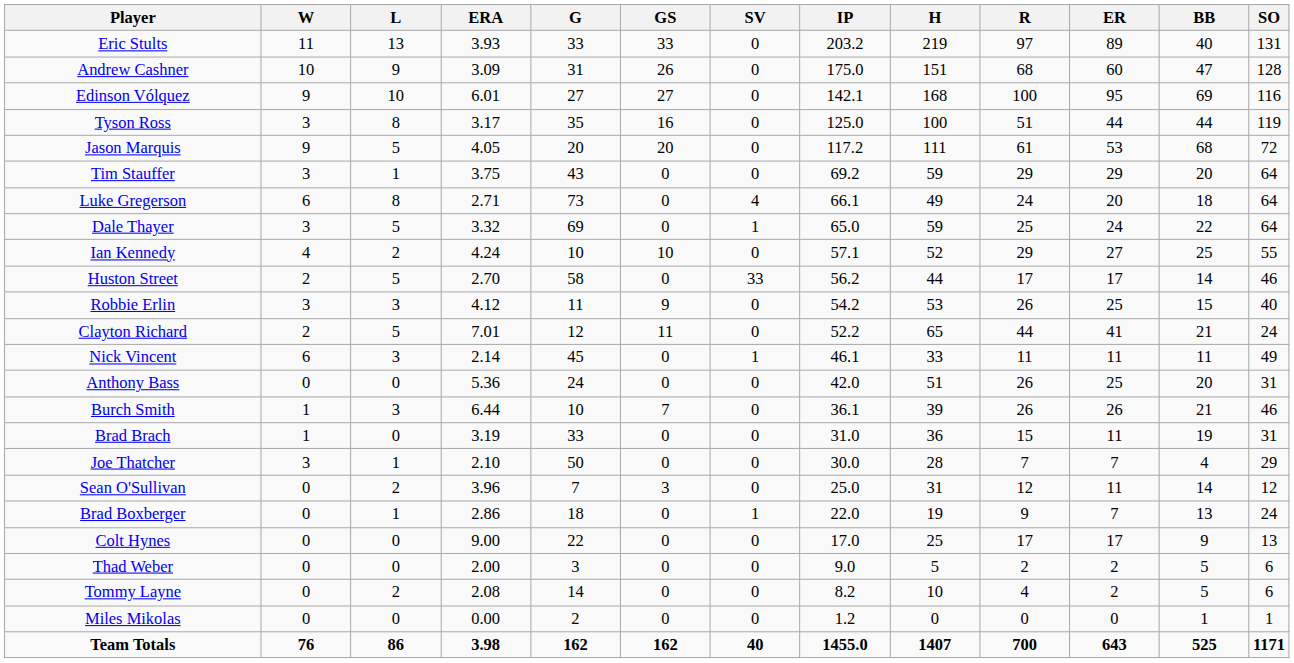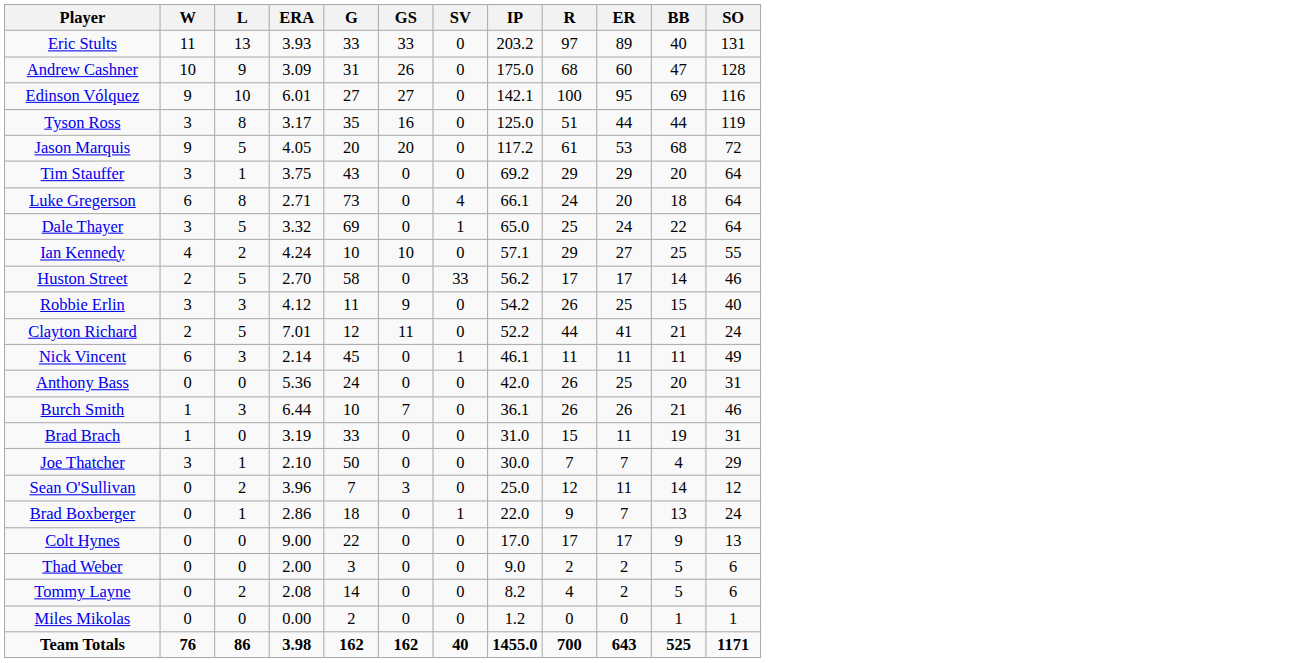- column: H | 219 | 151 | 168 | 100 | 111 | 59 | 49 | 59 | 52 | 44 | 53 | 65 | 33 | 51 | 39 | 36 | 28 | 31 | 19 | 25 | 5 | 10 | 0 | 1407
